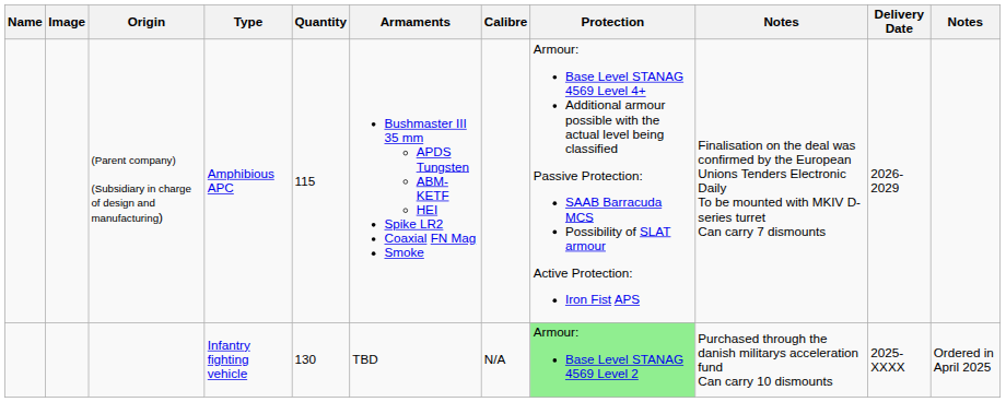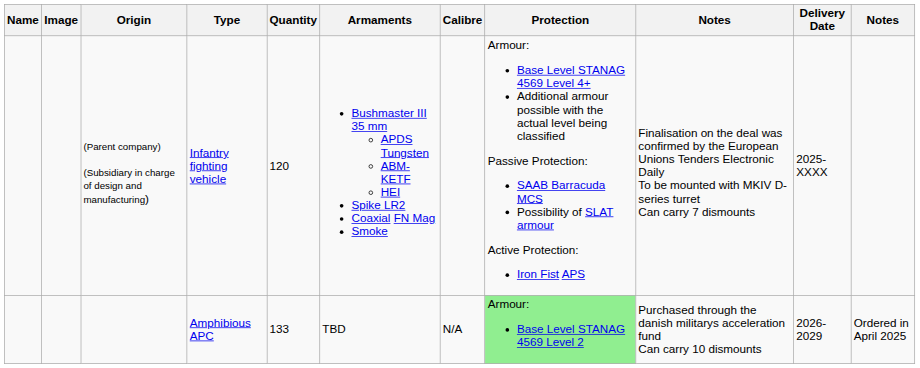row 2 | Type: Amphibious APC -> Infantry fighting vehicle
row 2 | Quantity: 115 -> 120
row 2 | Delivery Date: 2026-2029 -> 2025-XXXX
row 3 | Type: Infantry fighting vehicle -> Amphibious APC
row 3 | Quantity: 130 -> 133
row 3 | Delivery Date: 2025-XXXX -> 2026-2029
